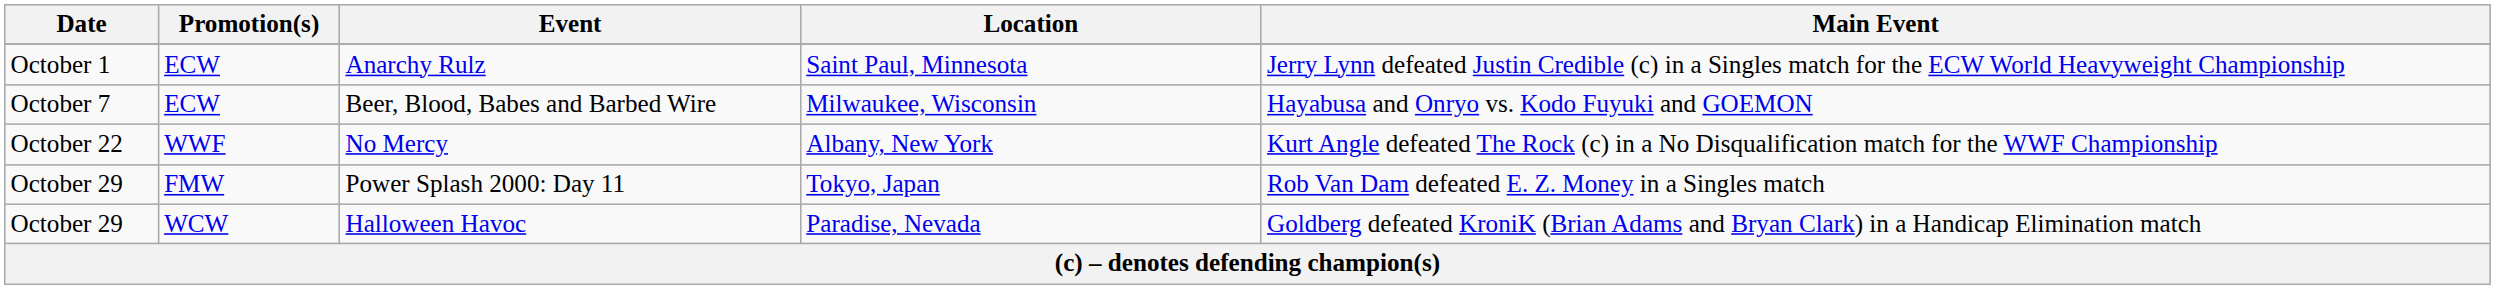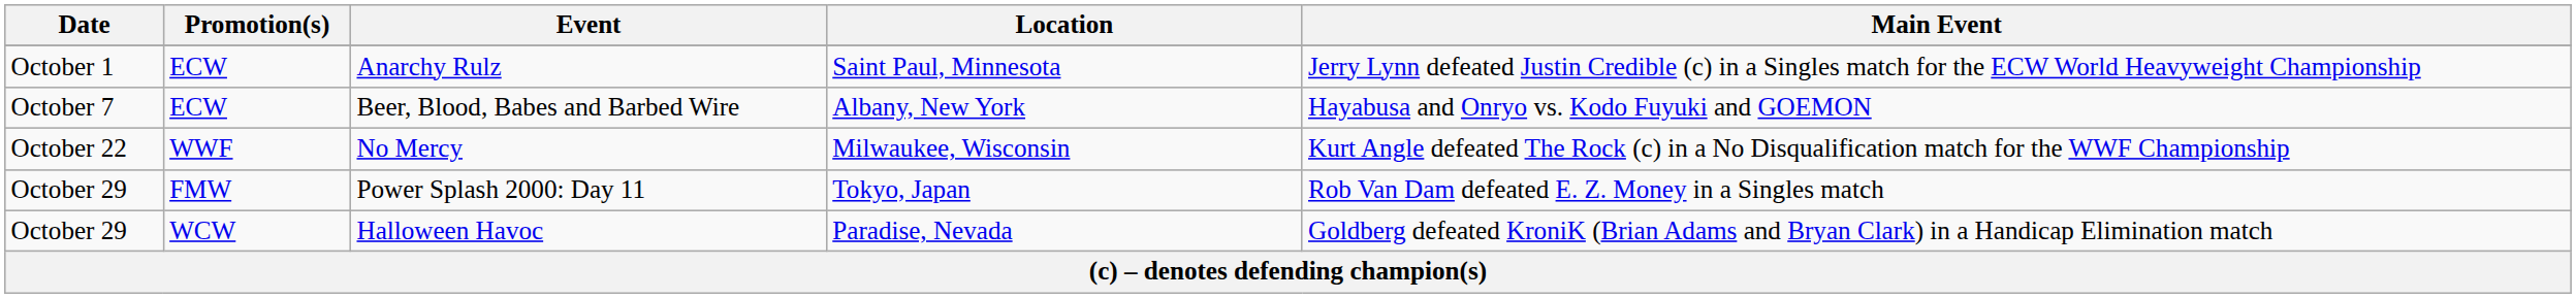Beer, Blood, Babes and Barbed Wire | Location: Milwaukee, Wisconsin -> Albany, New York
No Mercy | Location: Albany, New York -> Milwaukee, Wisconsin
